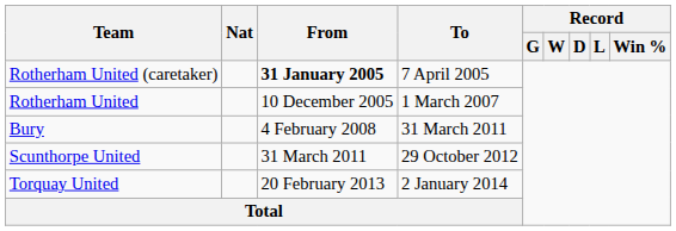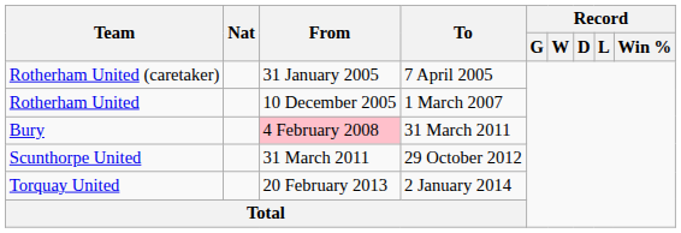Rotherham United (caretaker) | From: bold -> normal
Bury | From: no background -> pink background
